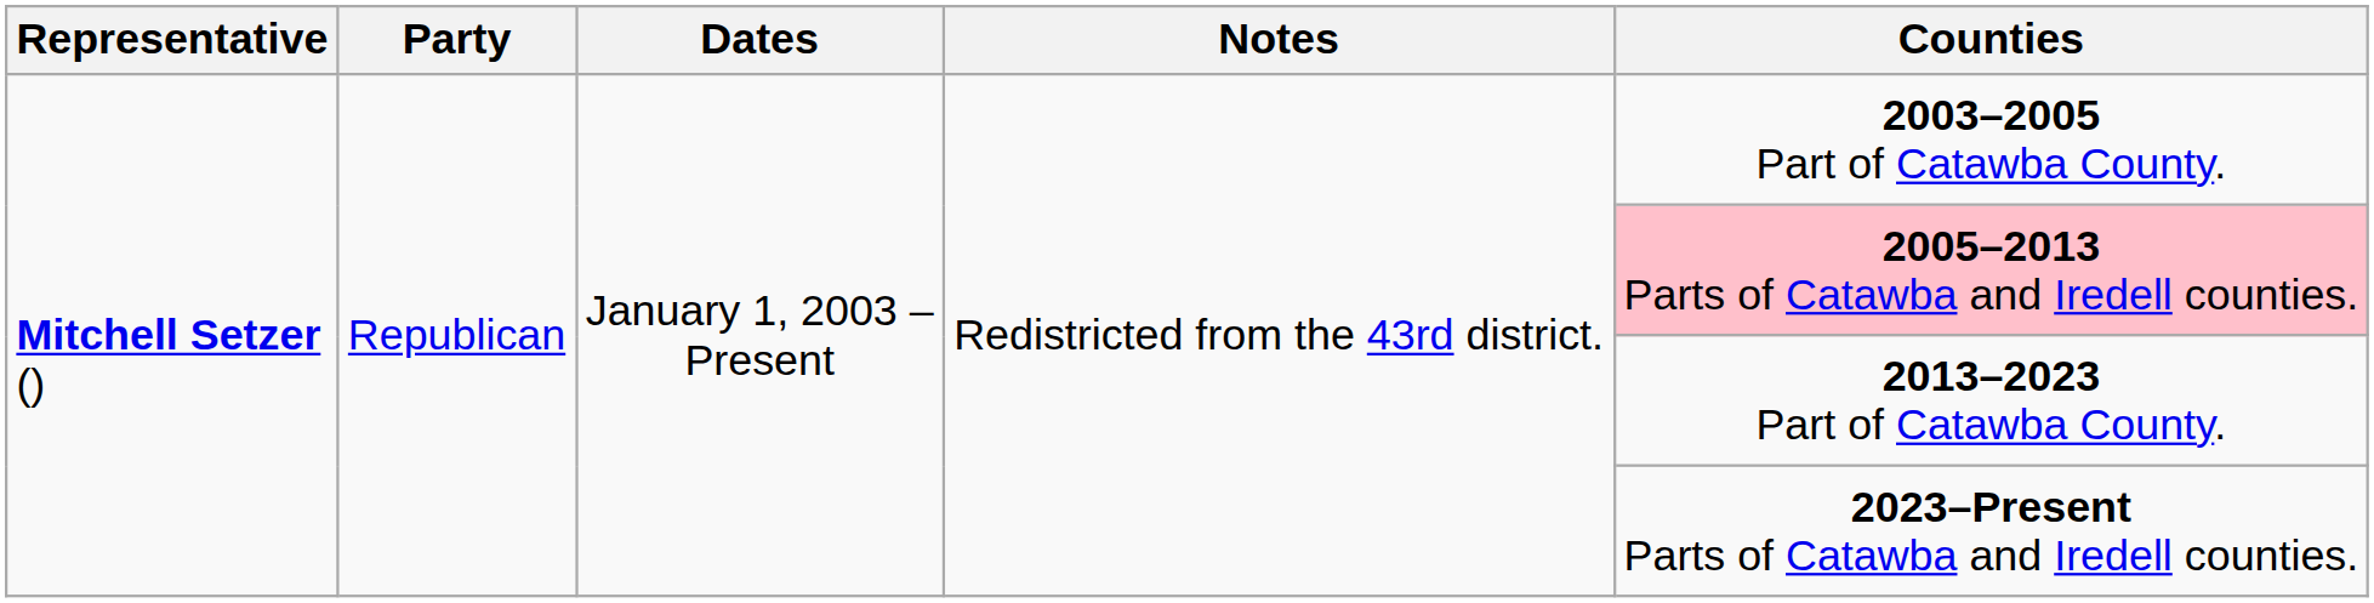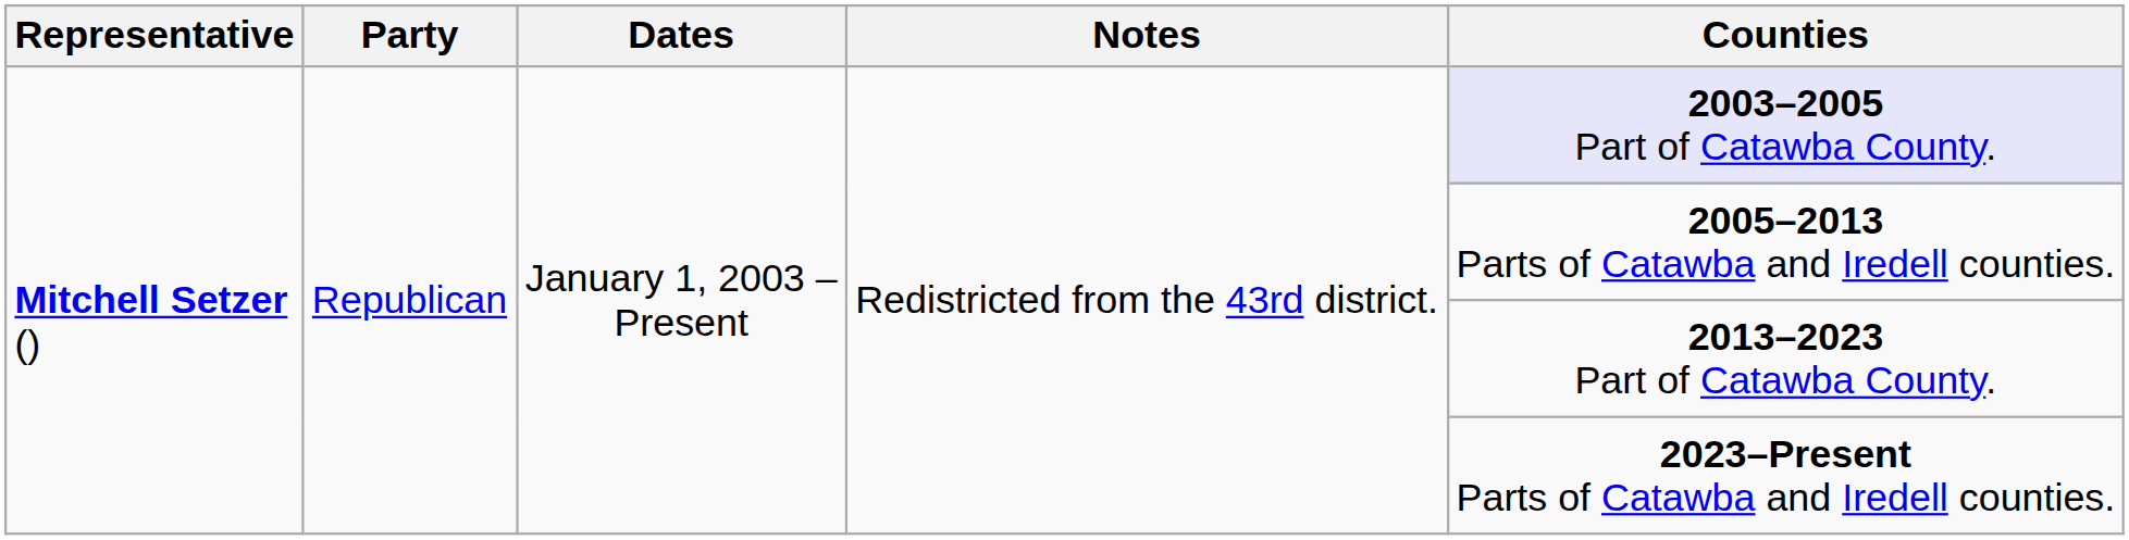row 2 | Counties: no background -> lavender background
row 3 | Counties: pink background -> no background
